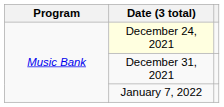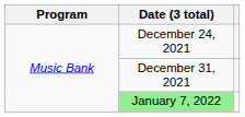December 24, 2021 | Date (3 total): lightyellow background -> no background
January 7, 2022 | Date (3 total): no background -> lightgreen background
